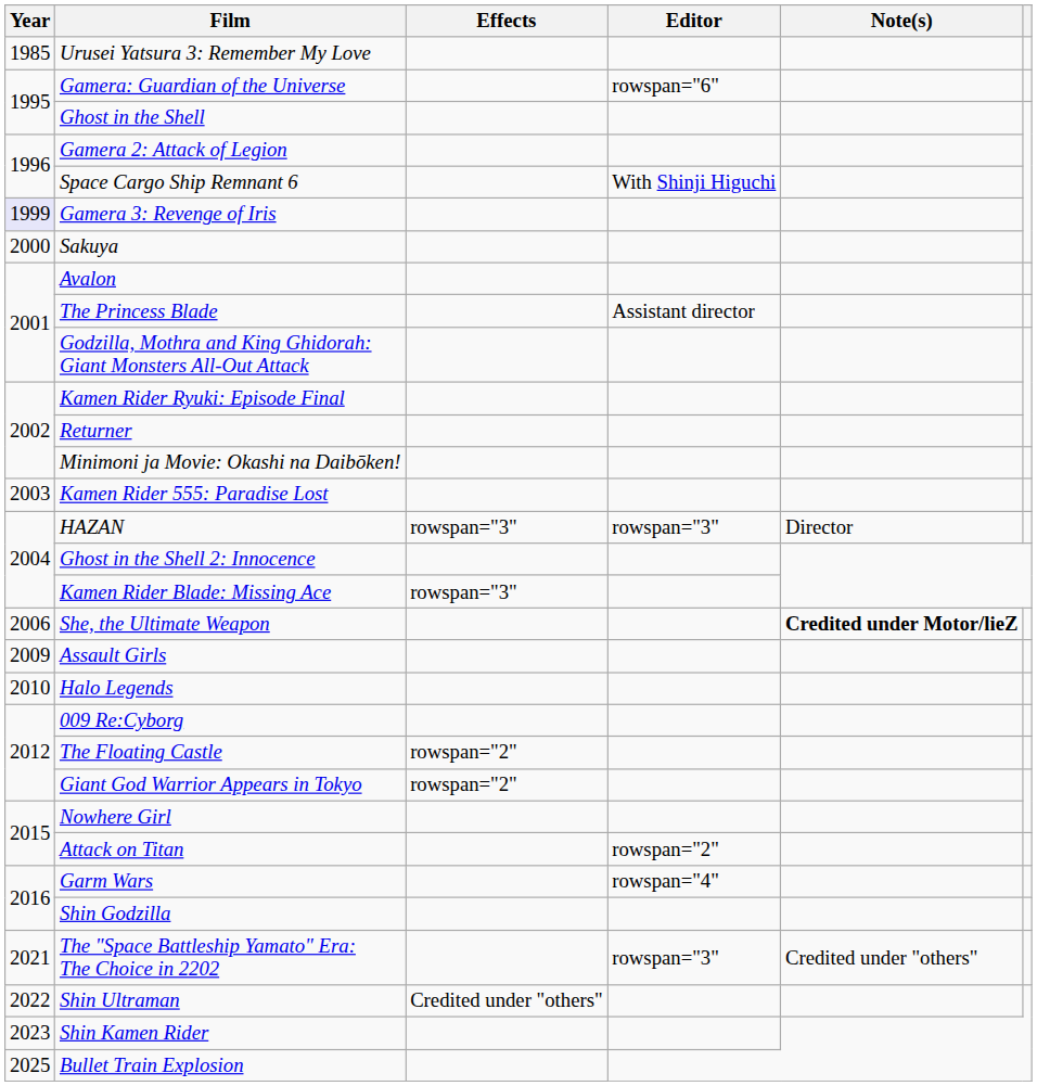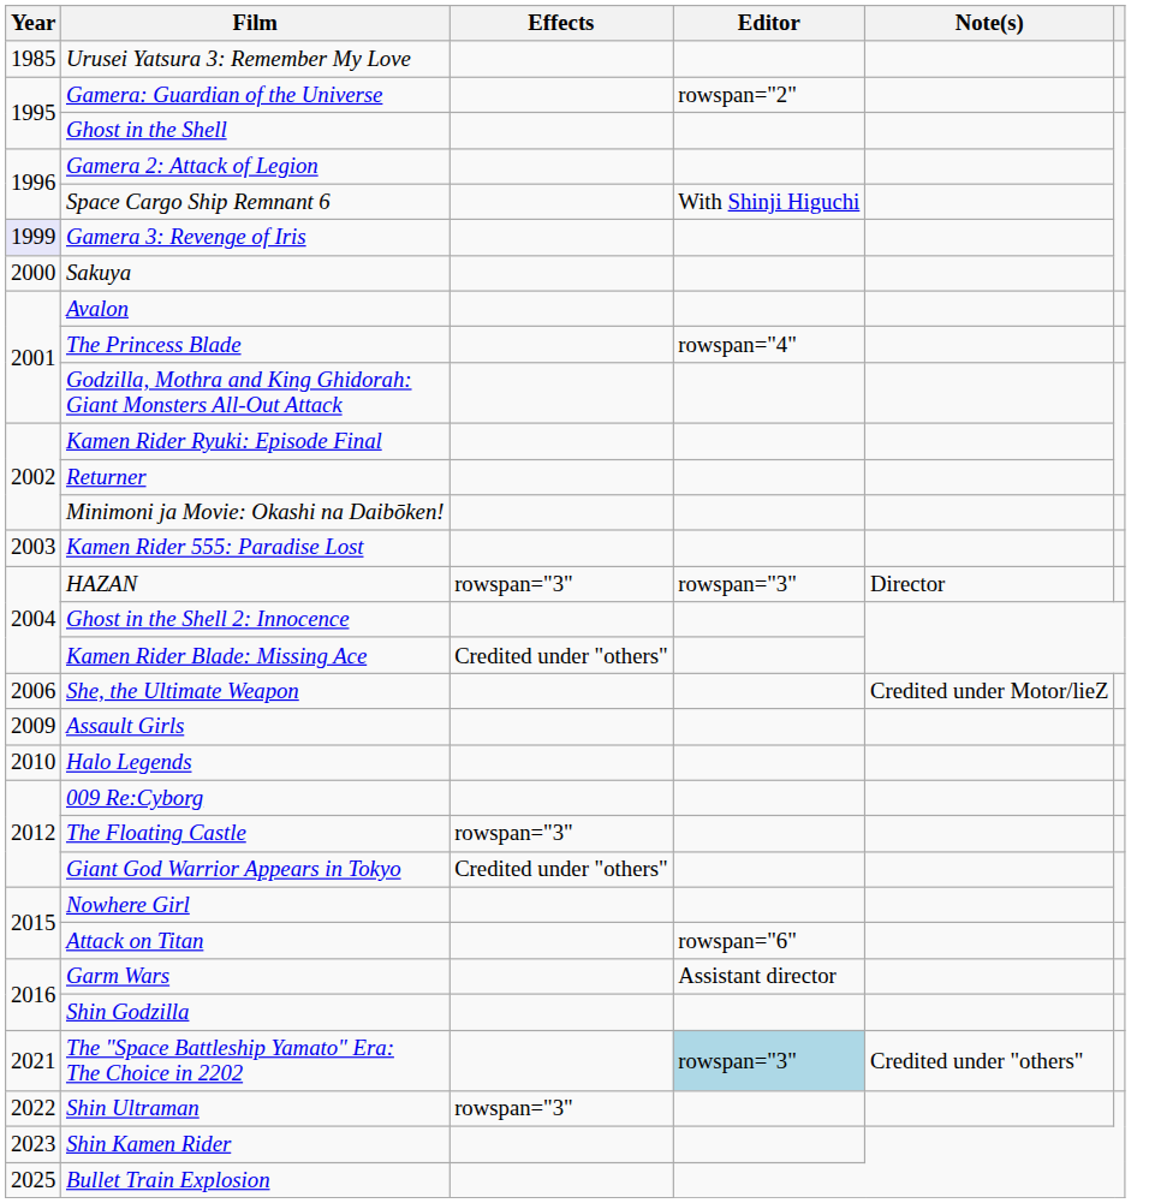Gamera: Guardian of the Universe | Editor: rowspan="6" -> rowspan="2"
The Princess Blade | Editor: Assistant director -> rowspan="4"
Kamen Rider Blade: Missing Ace | Effects: rowspan="3" -> Credited under "others"
She, the Ultimate Weapon | Note(s): bold -> normal
The Floating Castle | Effects: rowspan="2" -> rowspan="3"
Giant God Warrior Appears in Tokyo | Effects: rowspan="2" -> Credited under "others"
Attack on Titan | Editor: rowspan="2" -> rowspan="6"
Garm Wars | Editor: rowspan="4" -> Assistant director
The "Space Battleship Yamato" Era: The Choice in 2202 | Editor: no background -> lightblue background
Shin Ultraman | Effects: Credited under "others" -> rowspan="3"
